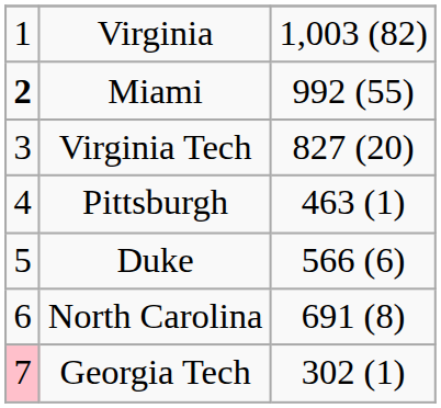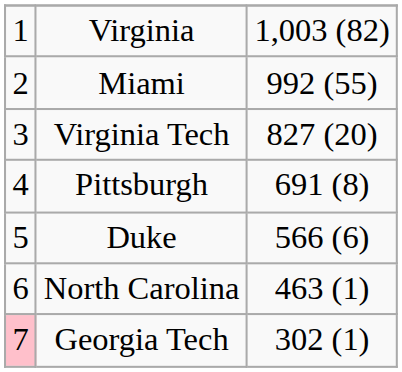Miami | column 1: bold -> normal
Pittsburgh | column 3: 463 (1) -> 691 (8)
North Carolina | column 3: 691 (8) -> 463 (1)
